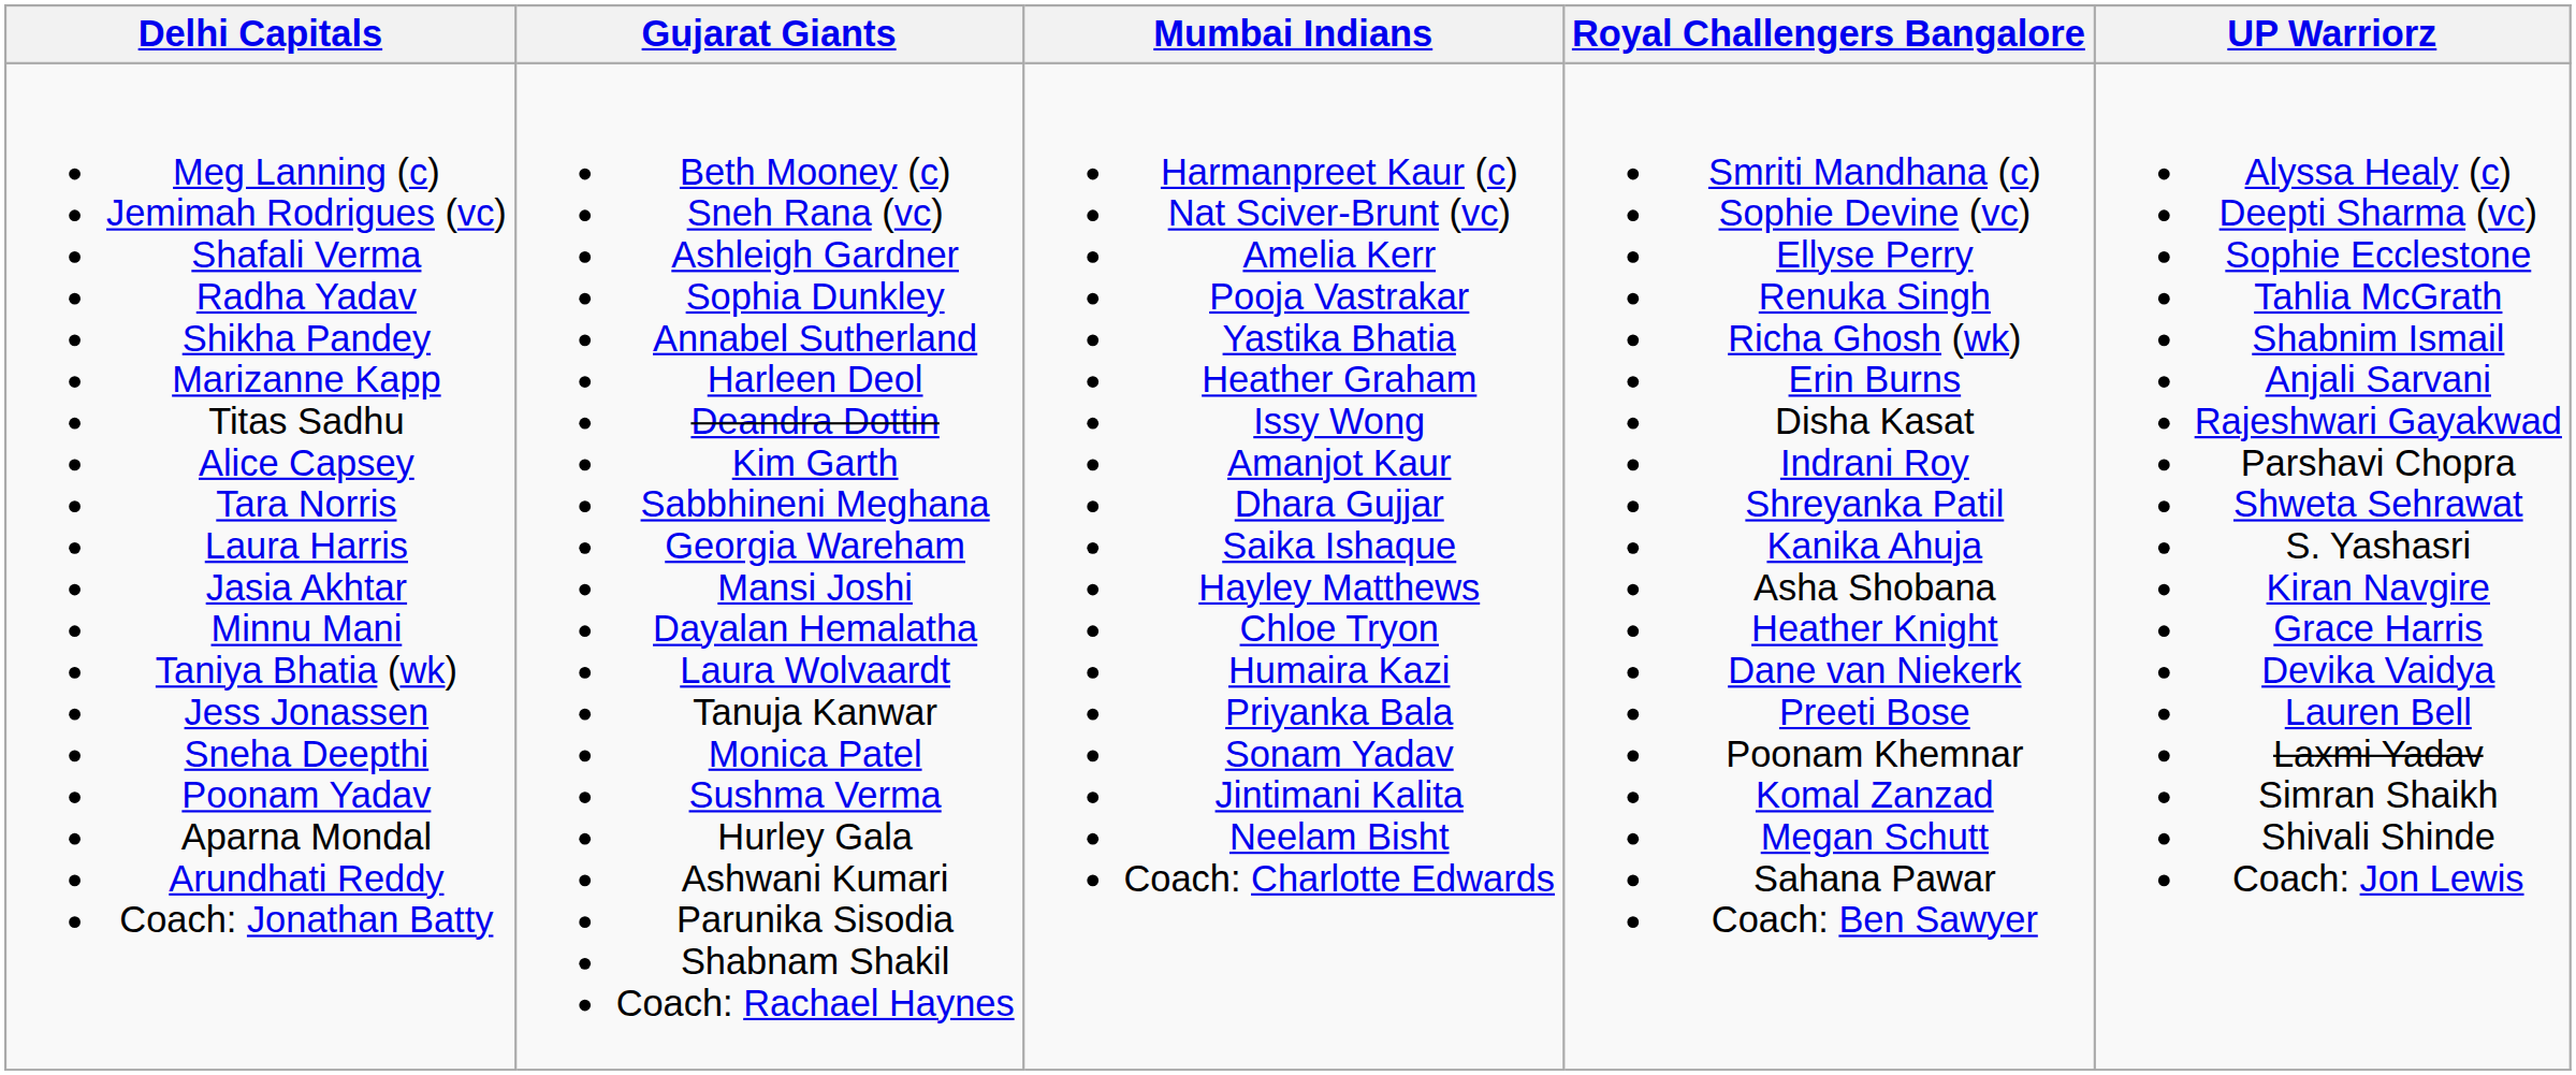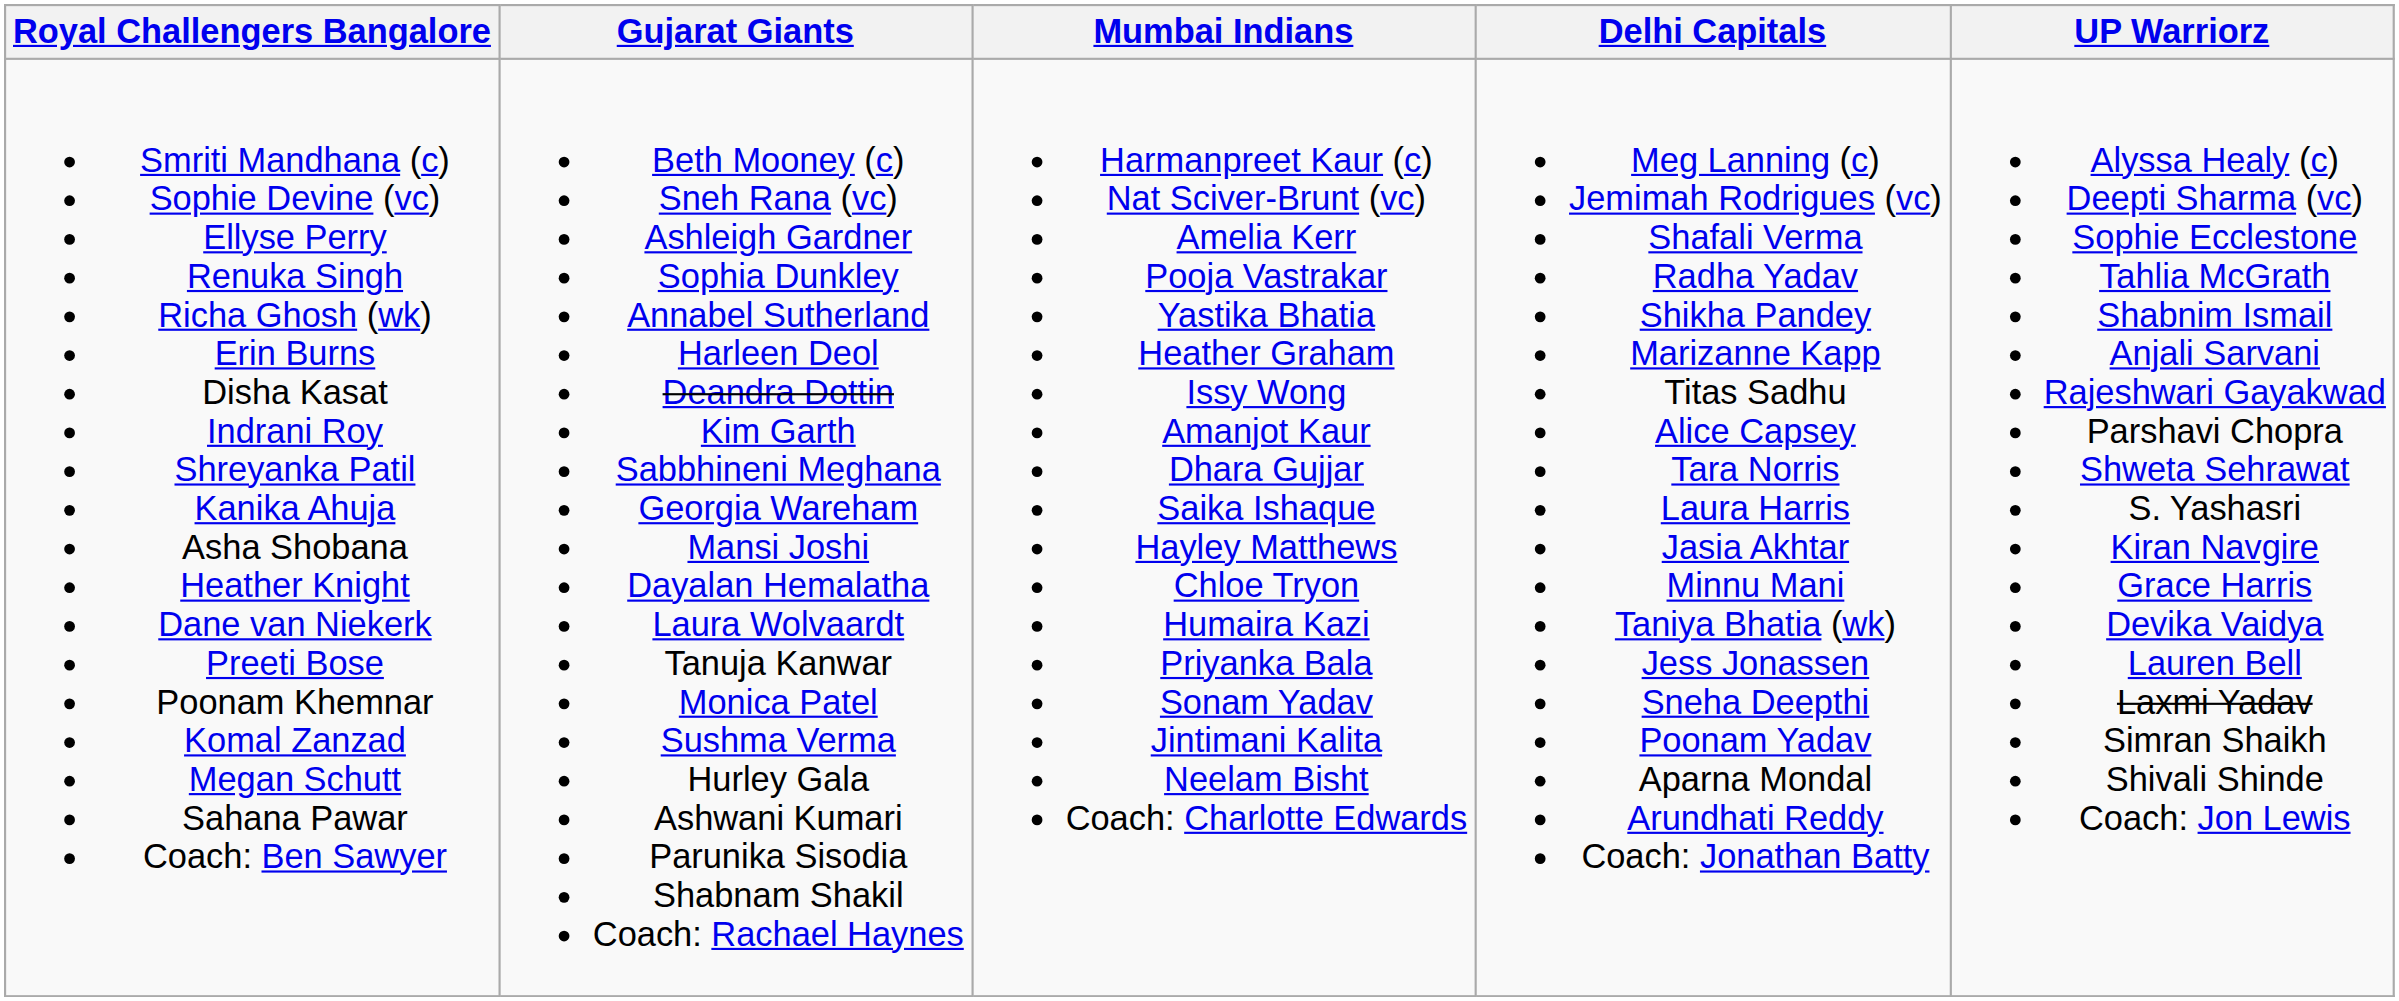columns swapped: Delhi Capitals <-> Royal Challengers Bangalore
